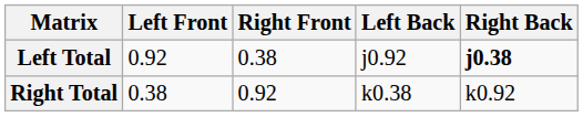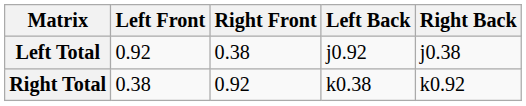row 2 | Right Back: bold -> normal
